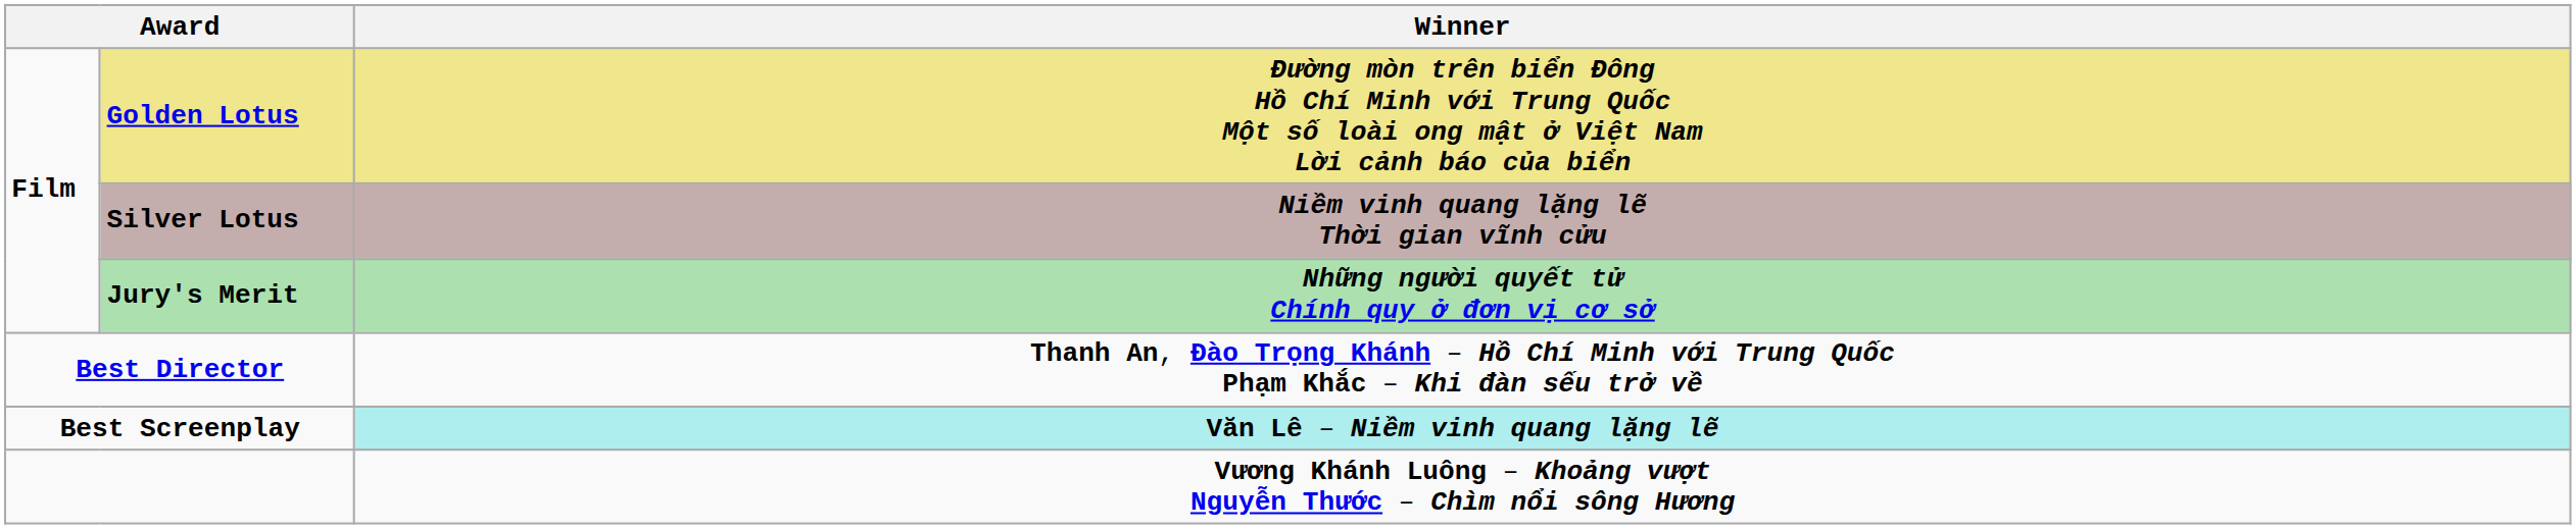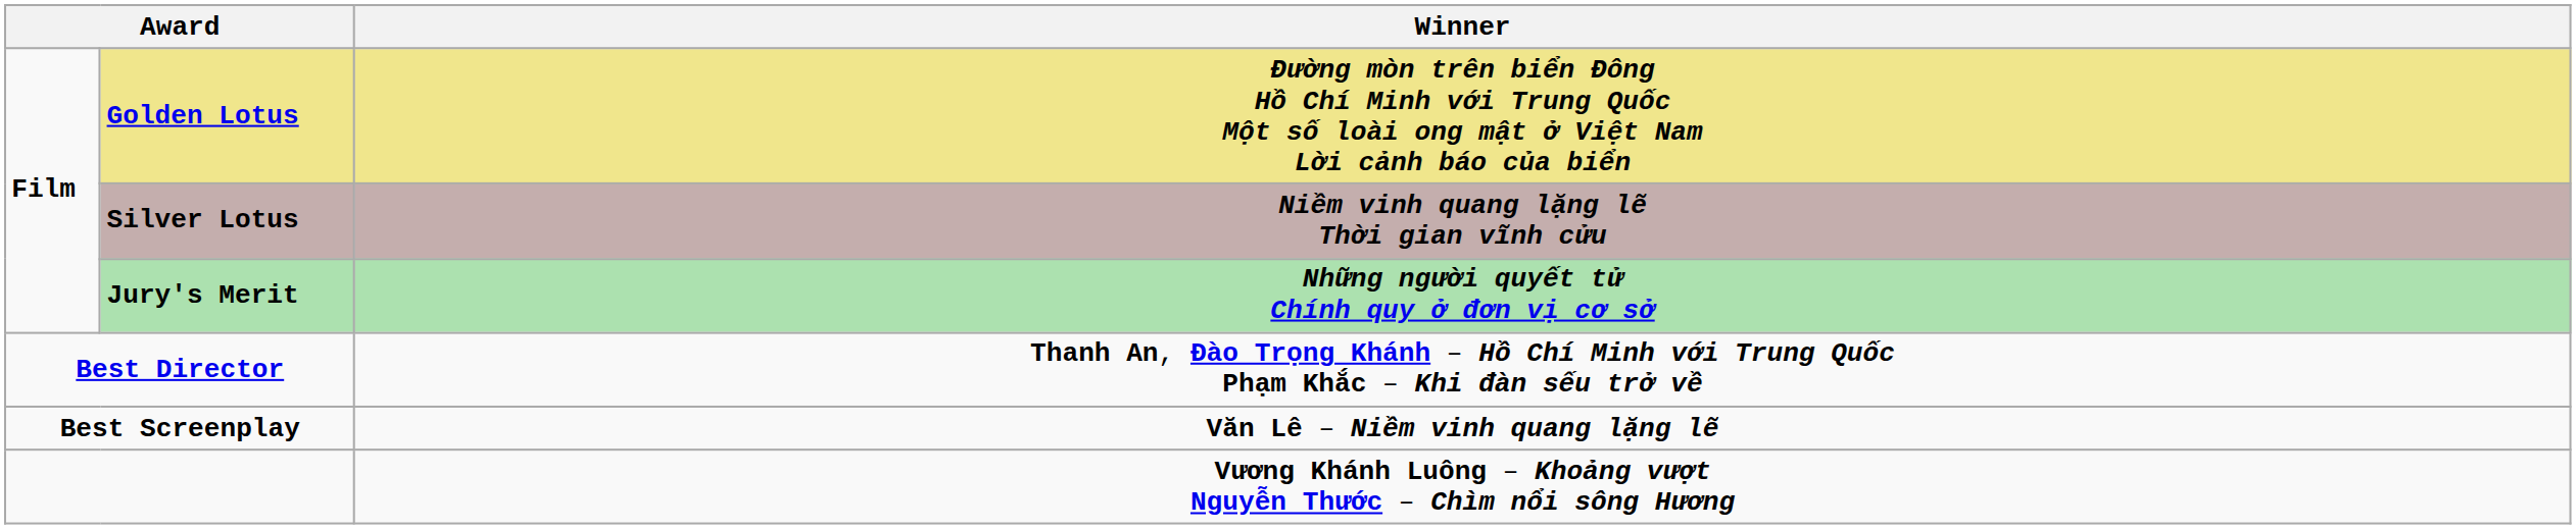Best Screenplay | Winner: paleturquoise background -> no background
